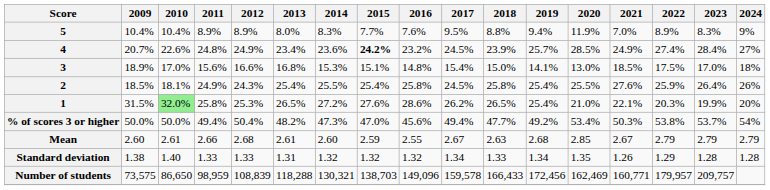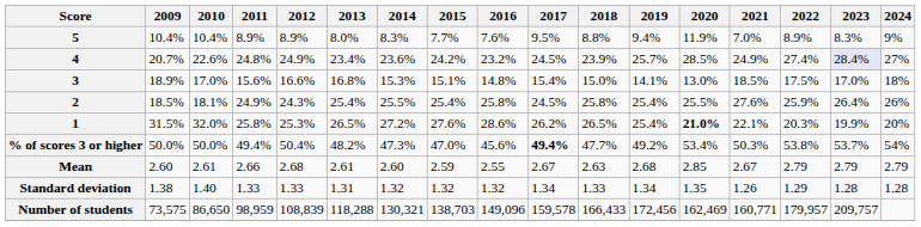4 | 2015: bold -> normal
4 | 2023: no background -> lavender background
1 | 2010: lightgreen background -> no background
1 | 2020: normal -> bold
% of scores 3 or higher | 2017: normal -> bold
